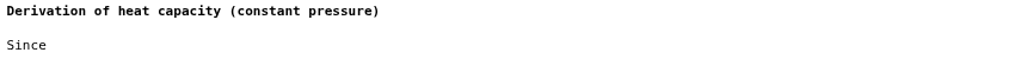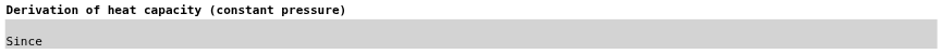row 2 | column 1: no background -> lightgrey background
